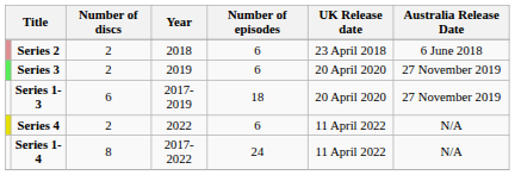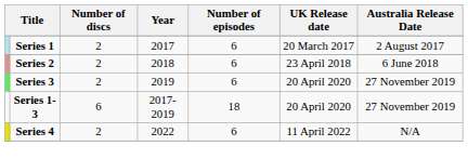+ row: Series 1 | 2 | 2017 | 6 | 20 March 2017 | 2 August 2017
- row: Series 1-4 | 8 | 2017-2022 | 24 | 11 April 2022 | N/A
